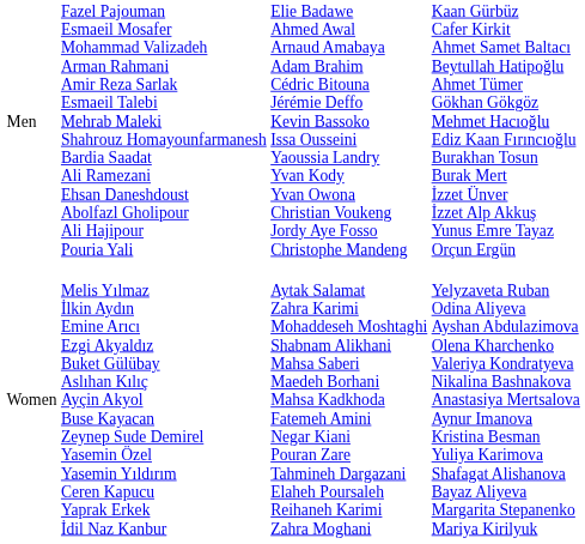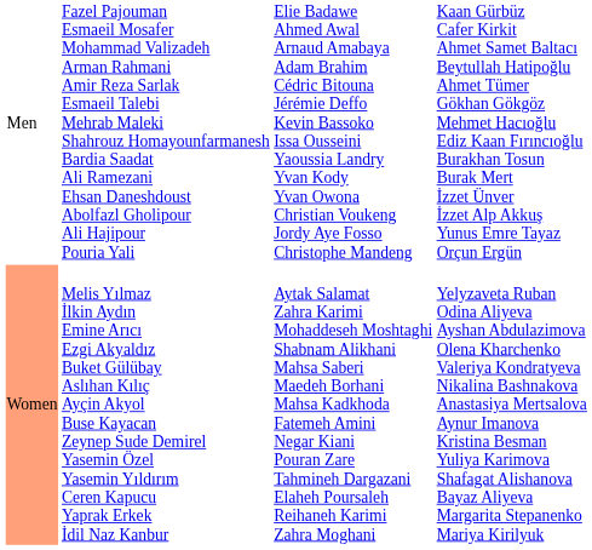Women | column 1: no background -> lightsalmon background
